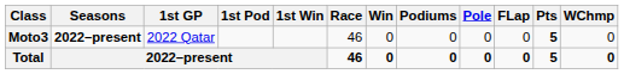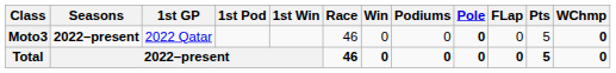Moto3 | Pole: normal -> bold
Moto3 | Pts: bold -> normal
Moto3 | WChmp: normal -> bold
